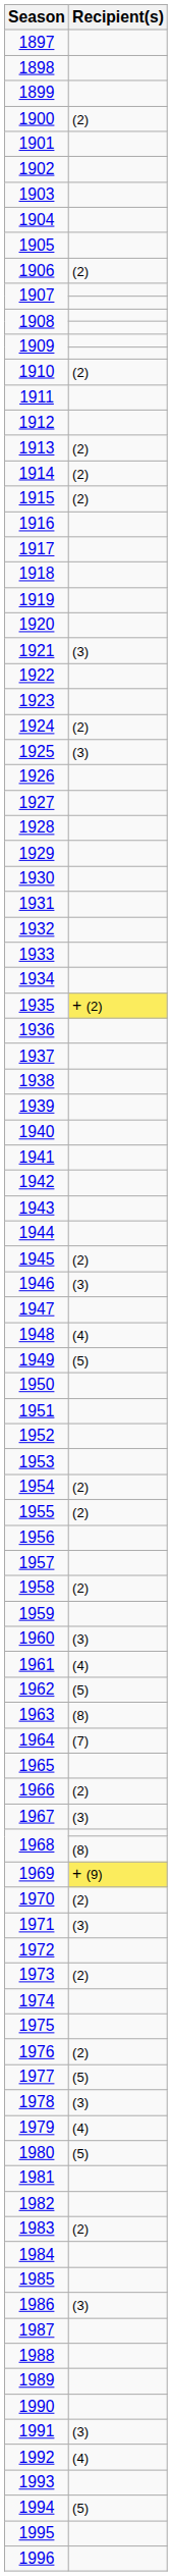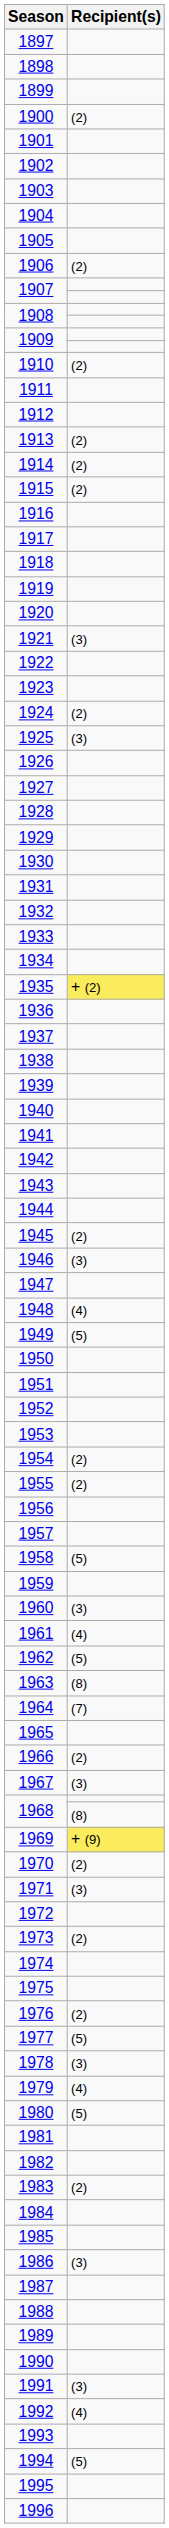row 66 | Recipient(s): (2) -> (5)
